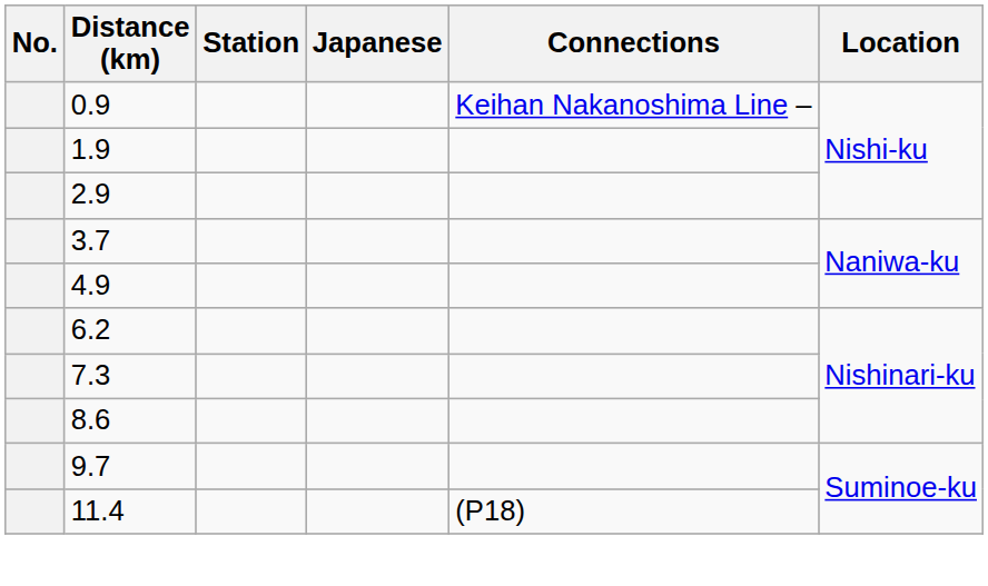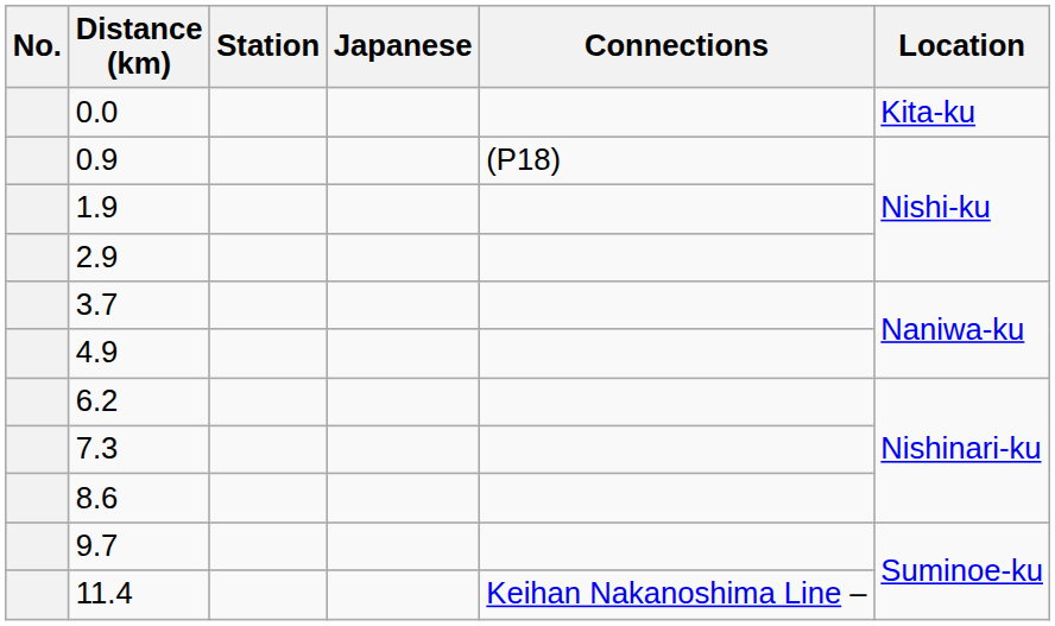+ row: 0.0 | Kita-ku
0.9 | Connections: Keihan Nakanoshima Line – -> (P18)
11.4 | Connections: (P18) -> Keihan Nakanoshima Line –
